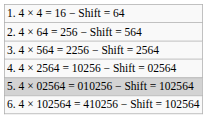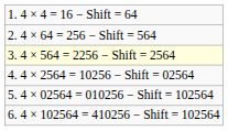row 3 | column 1: no background -> lightyellow background
row 5 | column 1: lightgrey background -> no background
